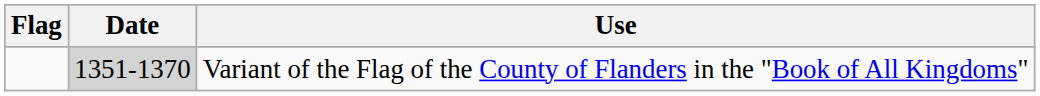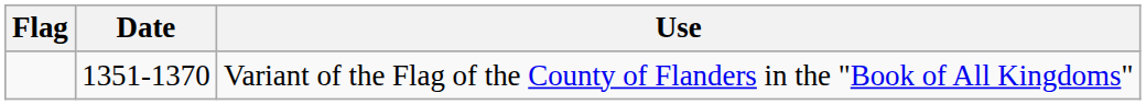row 2 | Date: lightgrey background -> no background
